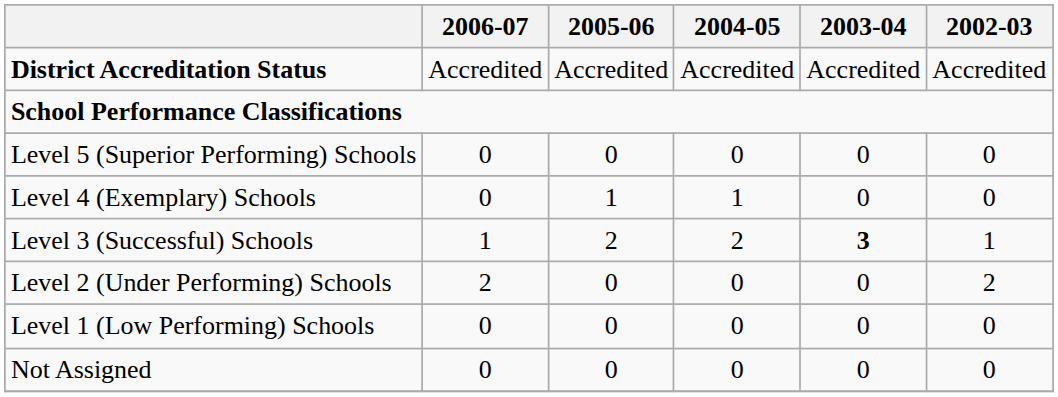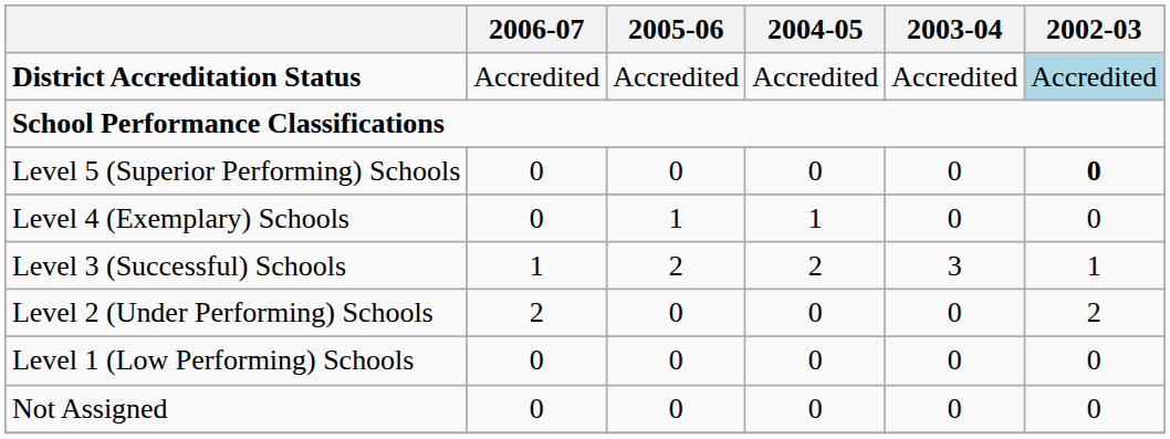District Accreditation Status | 2002-03: no background -> lightblue background
Level 5 (Superior Performing) Schools | 2002-03: normal -> bold
Level 3 (Successful) Schools | 2003-04: bold -> normal
